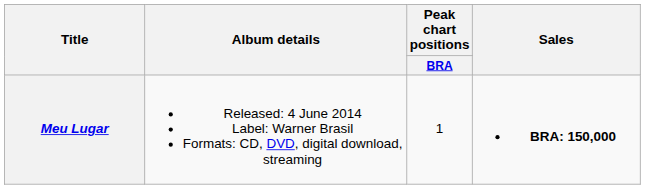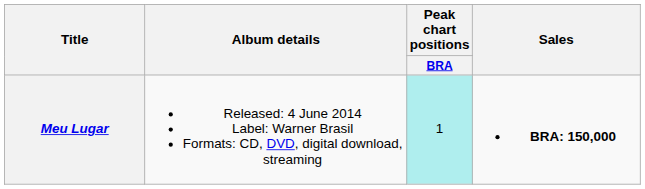Meu Lugar | Peak chart positions / BRA: no background -> paleturquoise background
